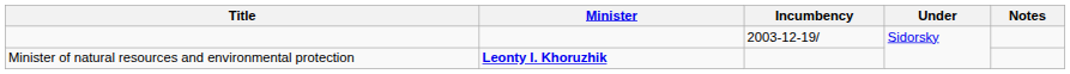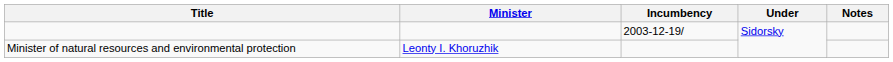Minister of natural resources and environmental protection | Minister: bold -> normal
